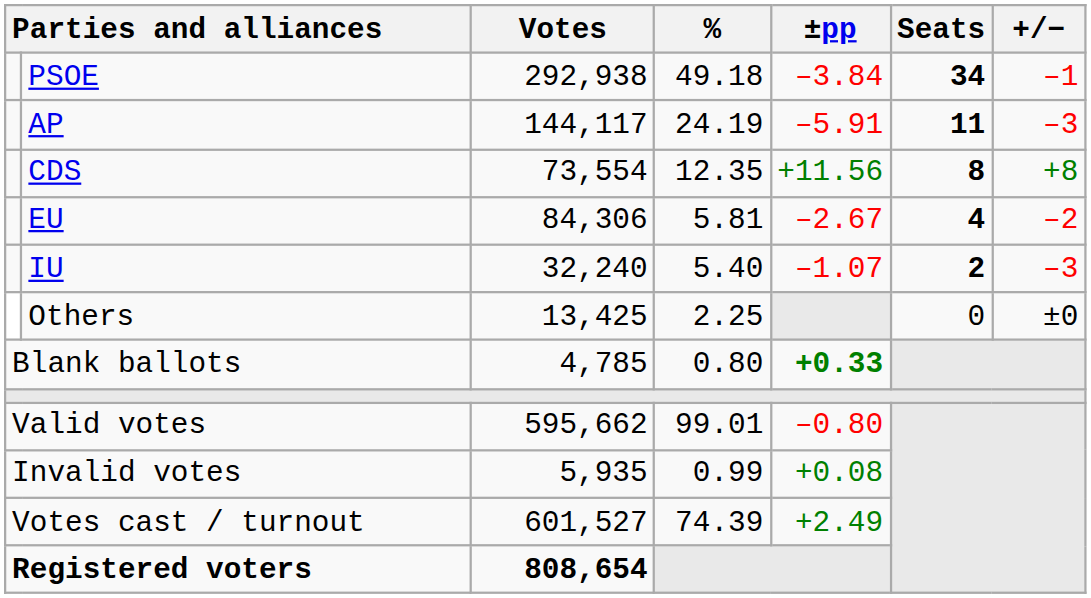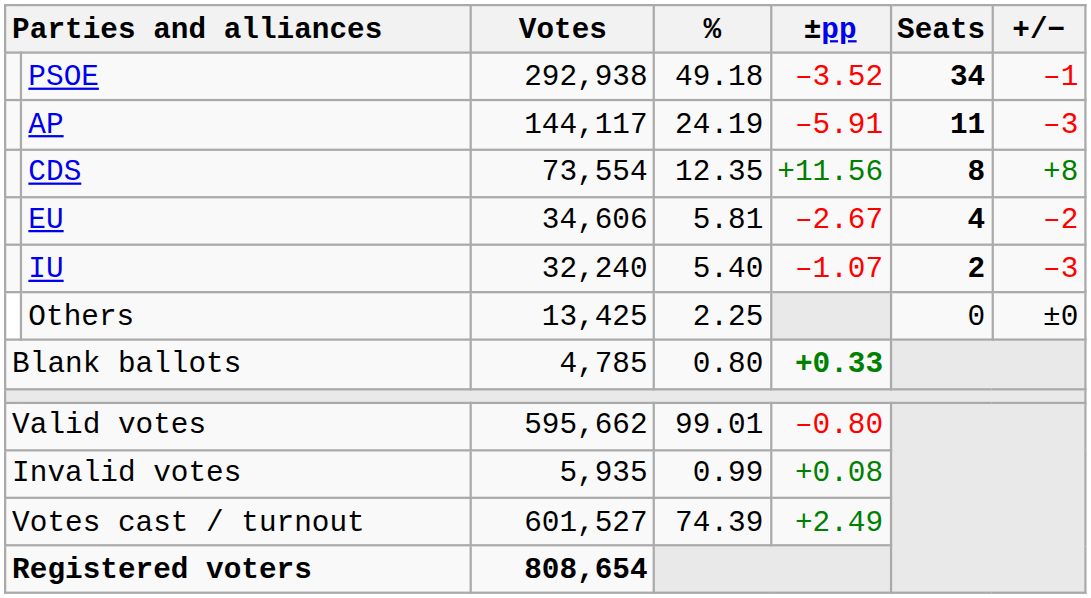PSOE | ±pp: –3.84 -> –3.52
EU | Votes: 84,306 -> 34,606
